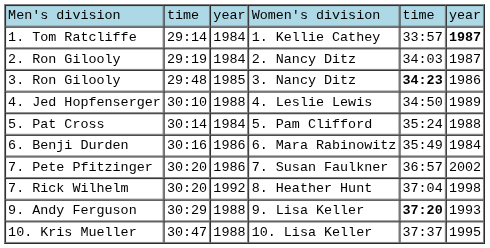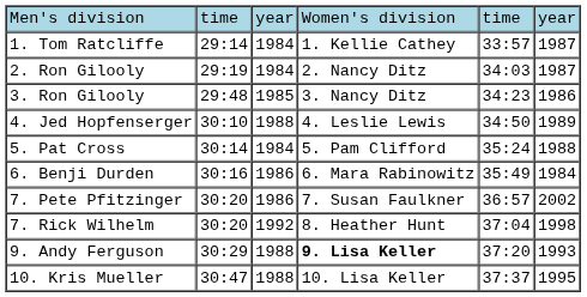1. Tom Ratcliffe | column 6: bold -> normal
3. Ron Gilooly | column 5: bold -> normal
9. Andy Ferguson | column 4: normal -> bold
9. Andy Ferguson | column 5: bold -> normal
